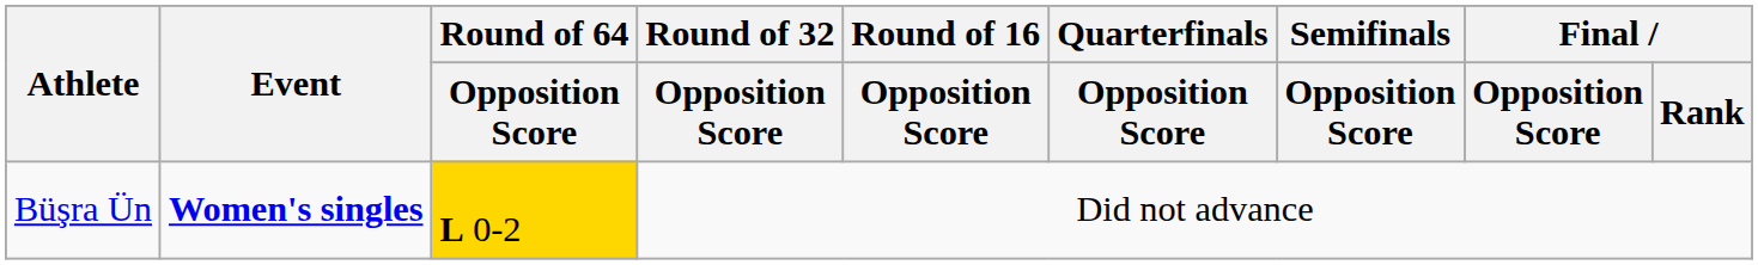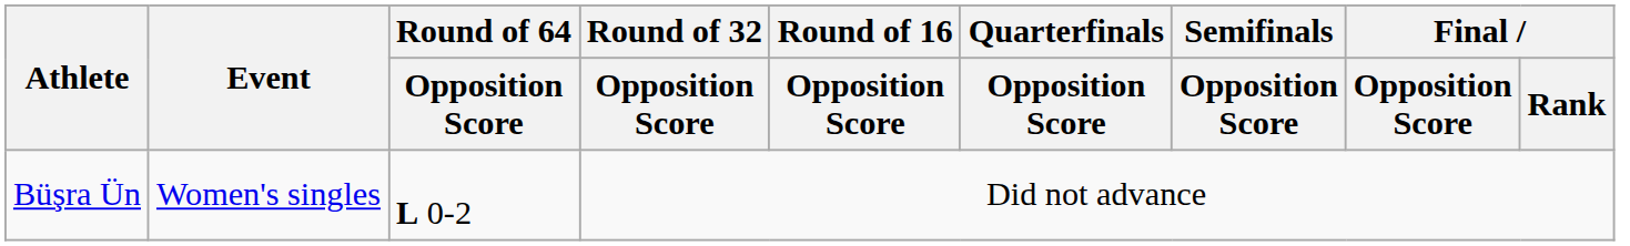Büşra Ün | Event: bold -> normal
Büşra Ün | Round of 64 / Opposition Score: gold background -> no background
